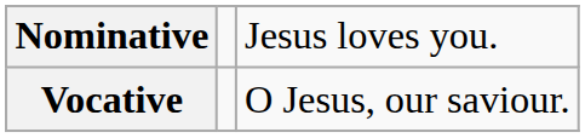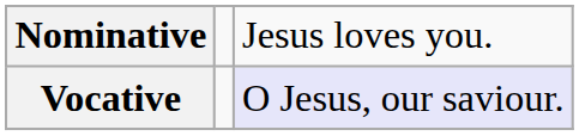Vocative | column 3: no background -> lavender background
